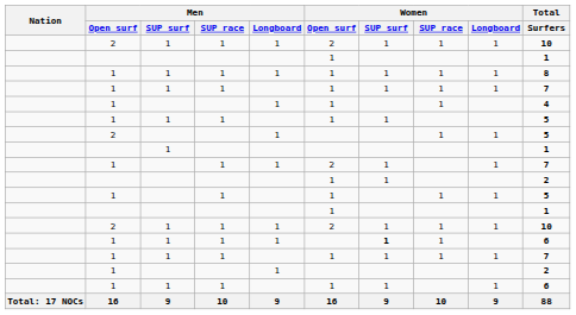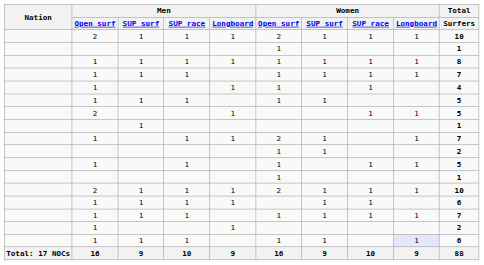row 16 | Women / SUP surf: bold -> normal
row 19 | Women / Longboard: no background -> lavender background
